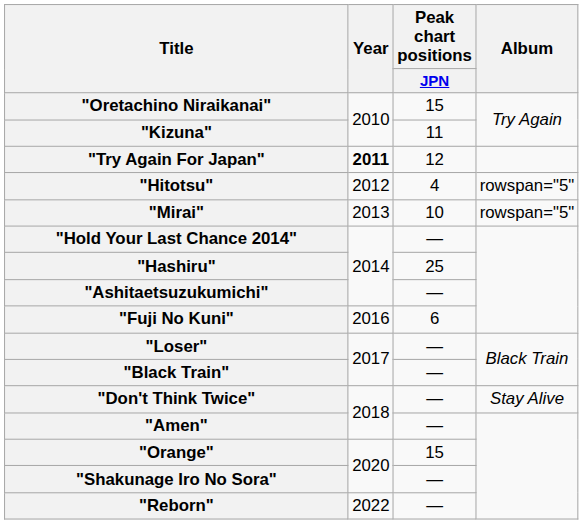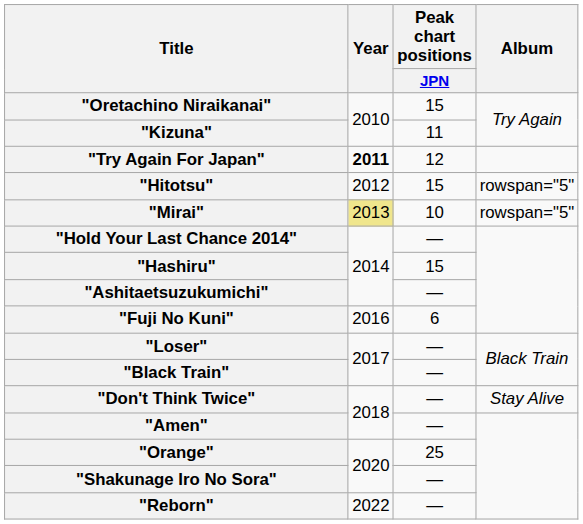"Hitotsu" | Peak chart positions / JPN: 4 -> 15
"Mirai" | Year: no background -> khaki background
"Hashiru" | Peak chart positions / JPN: 25 -> 15
"Orange" | Peak chart positions / JPN: 15 -> 25
